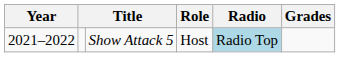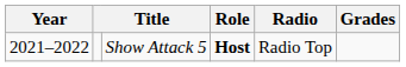Show Attack 5 | Role: normal -> bold
Show Attack 5 | Radio: lightblue background -> no background
